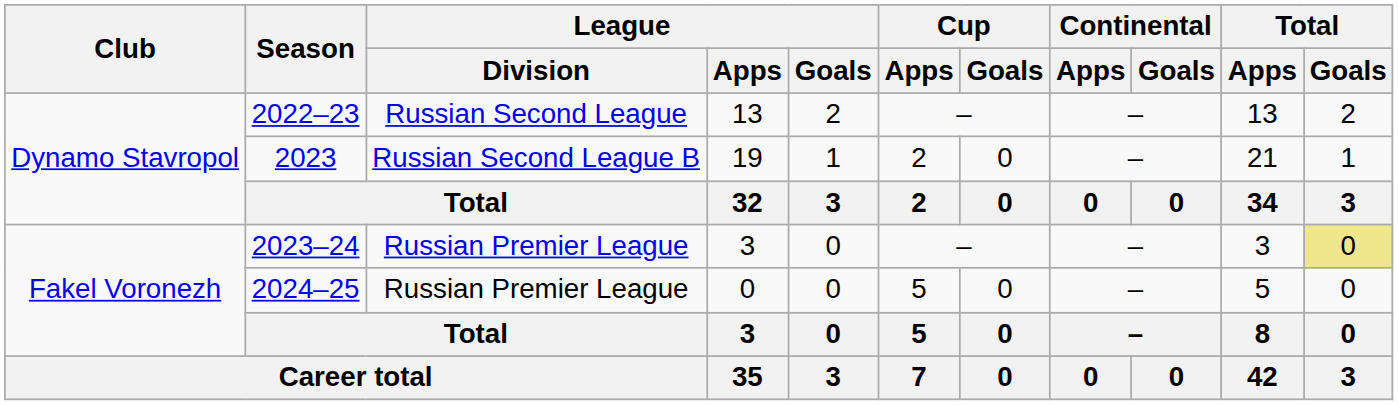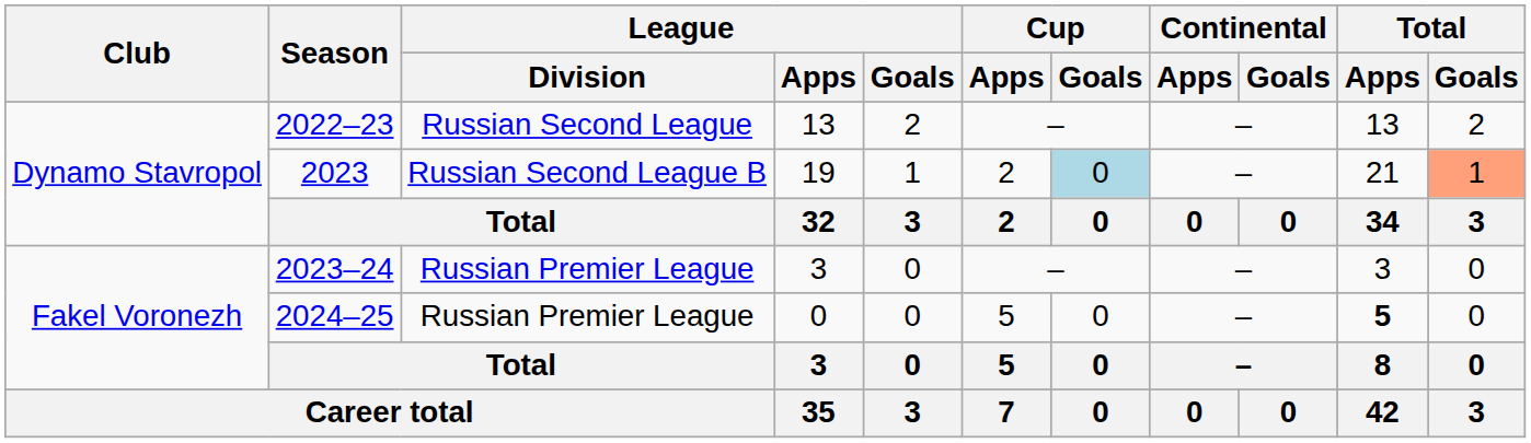2023 | Cup / Goals: no background -> lightblue background
2023 | Total / Goals: no background -> lightsalmon background
2023–24 | Total / Goals: khaki background -> no background
2024–25 | Total / Apps: normal -> bold
